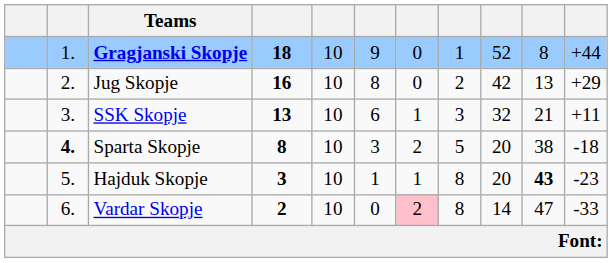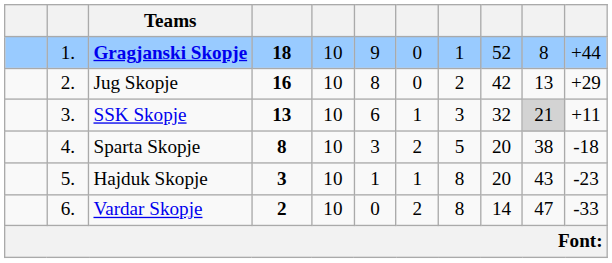SSK Skopje | column 10: no background -> lightgrey background
Sparta Skopje | column 2: bold -> normal
Hajduk Skopje | column 10: bold -> normal
Vardar Skopje | column 7: pink background -> no background
